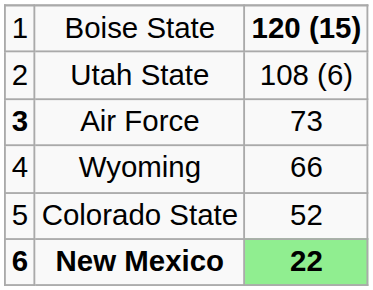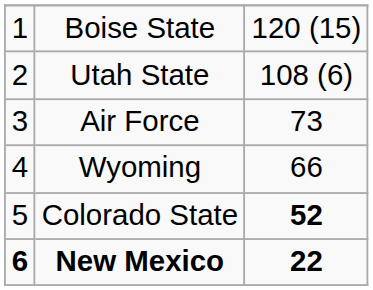Boise State | column 3: bold -> normal
Air Force | column 1: bold -> normal
Colorado State | column 3: normal -> bold
New Mexico | column 3: lightgreen background -> no background
